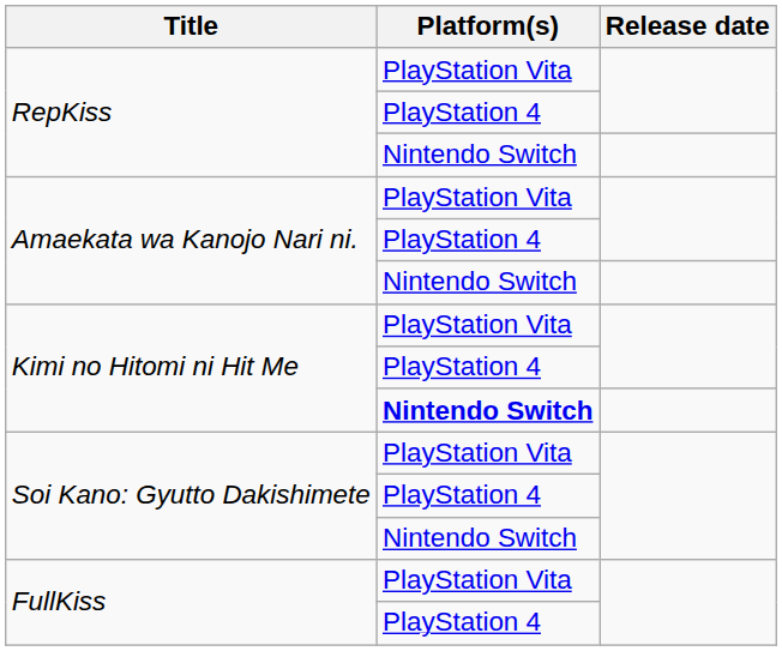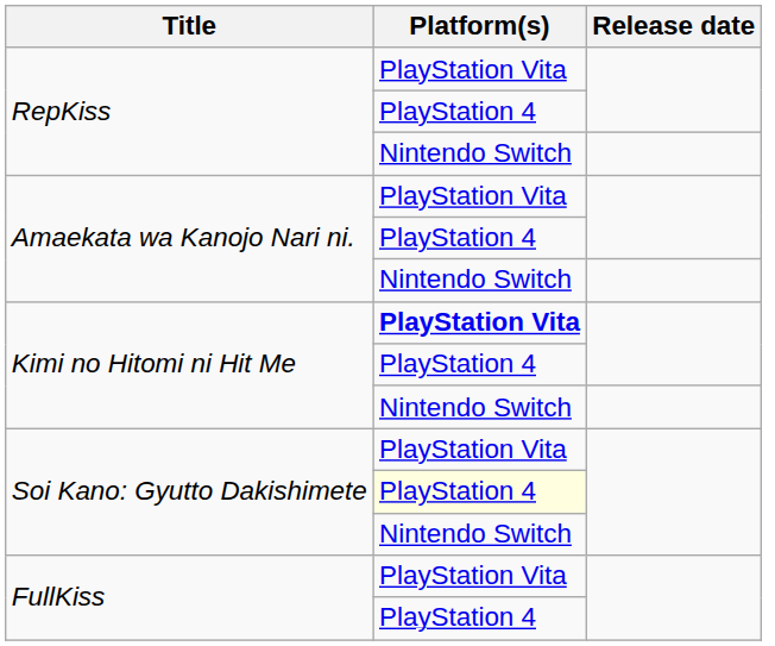Kimi no Hitomi ni Hit Me / PlayStation Vita | Platform(s): normal -> bold
Kimi no Hitomi ni Hit Me / Nintendo Switch | Platform(s): bold -> normal
Soi Kano: Gyutto Dakishimete / PlayStation 4 | Platform(s): no background -> lightyellow background
